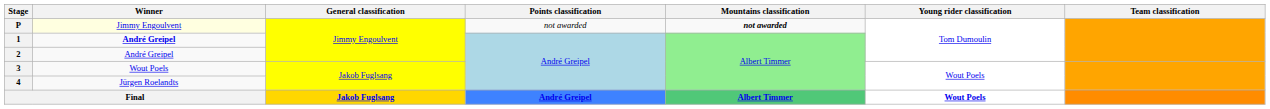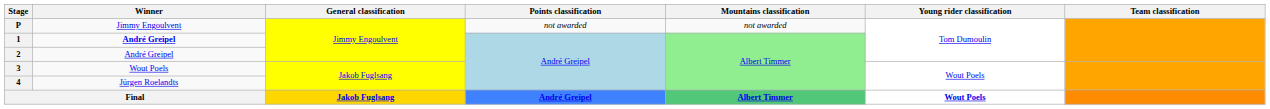P | Winner: lightyellow background -> no background
P | Mountains classification: bold -> normal
